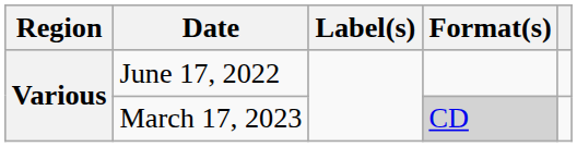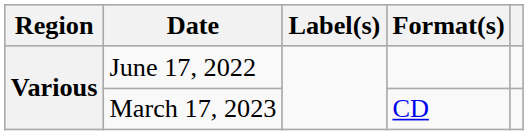March 17, 2023 | Format(s): lightgrey background -> no background
